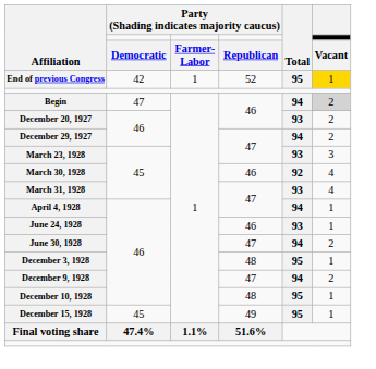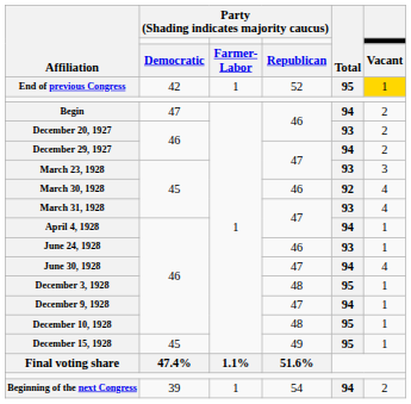Begin | column 6: lightgrey background -> no background
June 30, 1928 | column 6: 2 -> 4
December 9, 1928 | column 6: 2 -> 1
+ row: Beginning of the next Congress | 39 | 1 | 54 | 94 | 2
